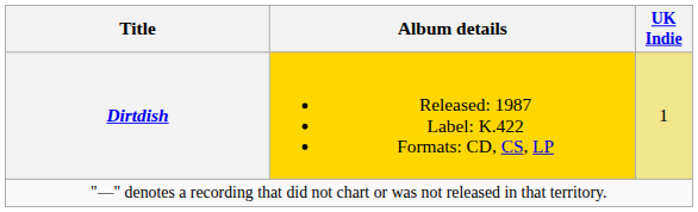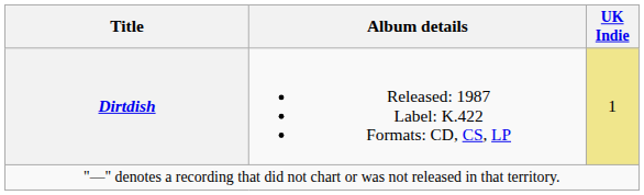Dirtdish | Album details: gold background -> no background
